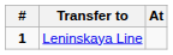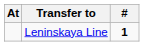columns swapped: # <-> At
